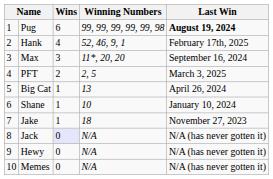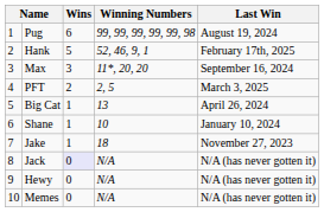Pug | Last Win: bold -> normal
Hank | Wins: 4 -> 5
